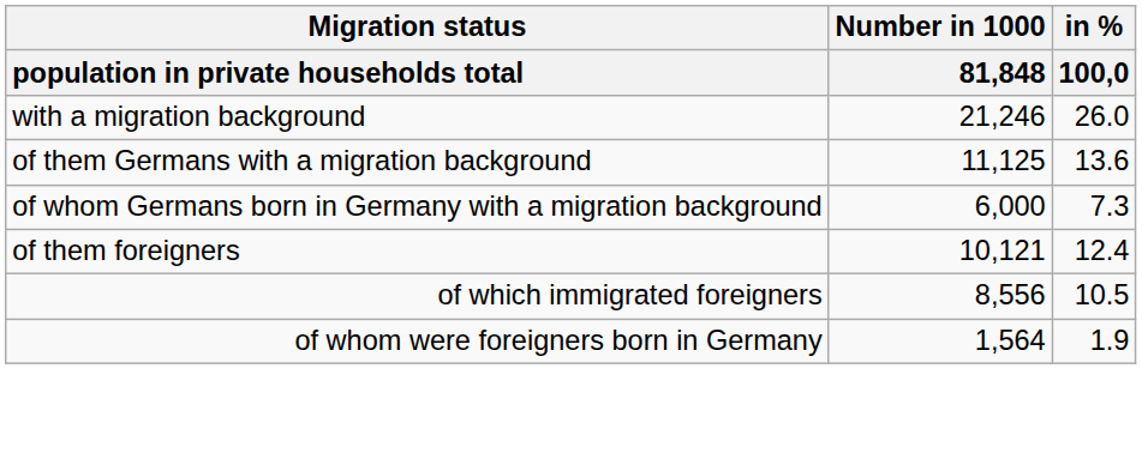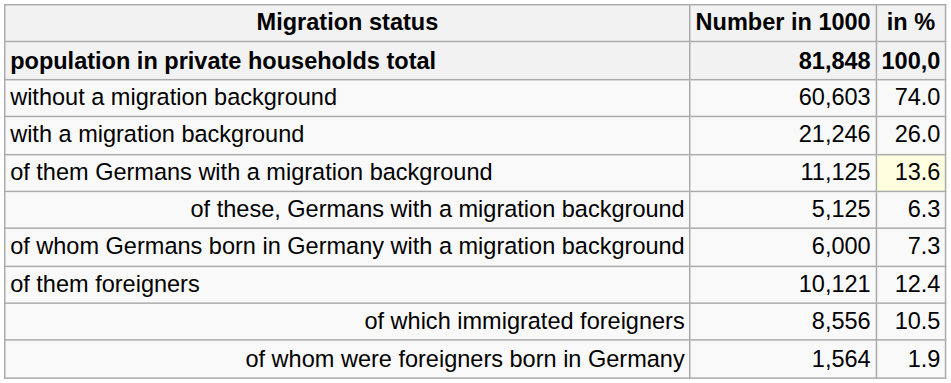+ row: without a migration background | 60,603 | 74.0
of them Germans with a migration background | in % / 100,0: no background -> lightyellow background
+ row: of these, Germans with a migration background | 5,125 | 6.3
